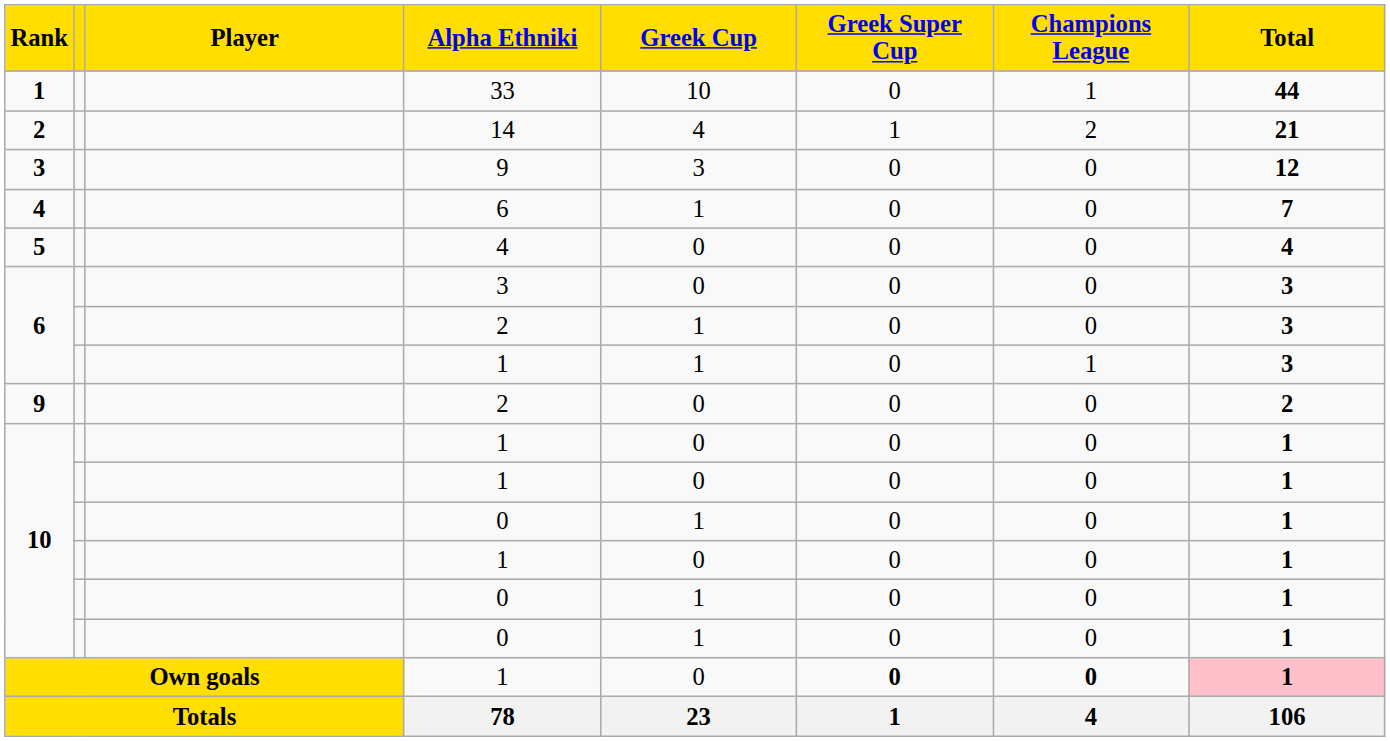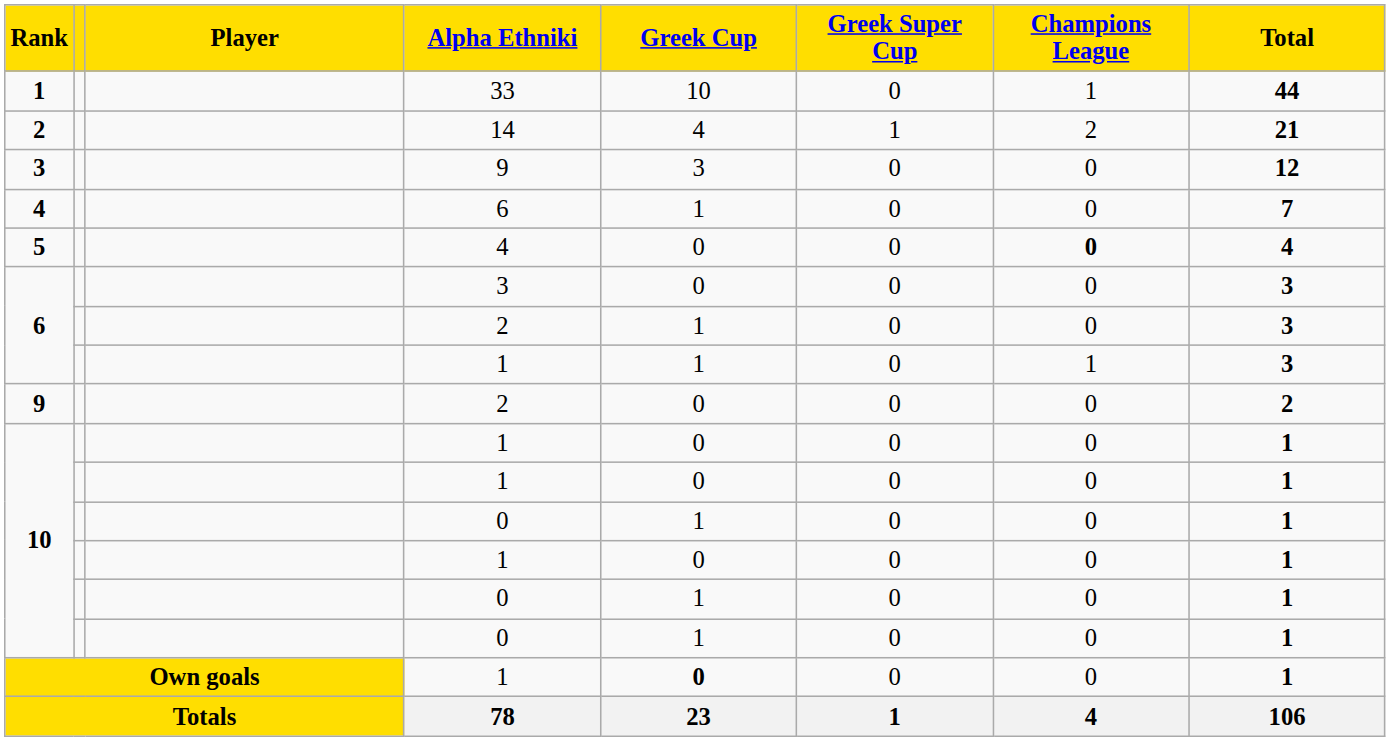5 | Champions League: normal -> bold
Own goals | Greek Cup: normal -> bold
Own goals | Greek Super Cup: bold -> normal
Own goals | Champions League: bold -> normal
Own goals | Total: pink background -> no background
